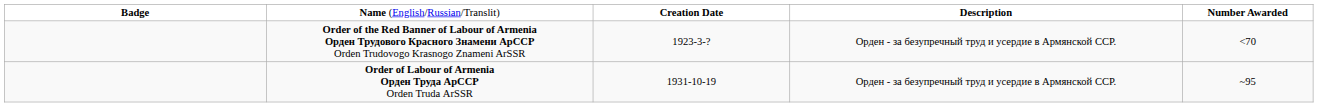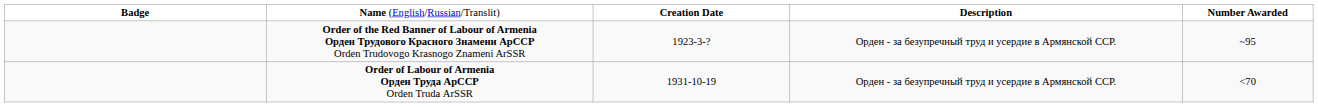row 2 | column 5: <70 -> ~95
row 3 | column 5: ~95 -> <70
